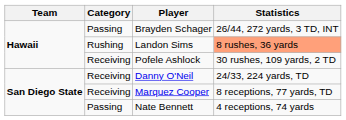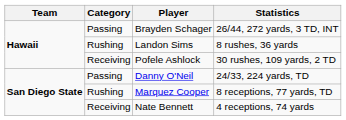Landon Sims | Statistics: lightsalmon background -> no background
Danny O'Neil | Category: Receiving -> Passing
Marquez Cooper | Category: Receiving -> Rushing
Nate Bennett | Category: Passing -> Receiving
